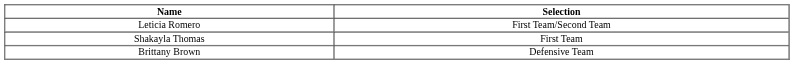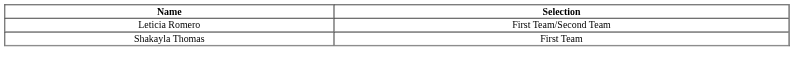- row: Brittany Brown | Defensive Team
